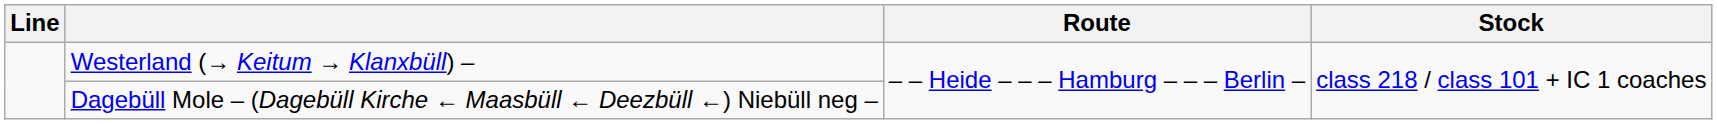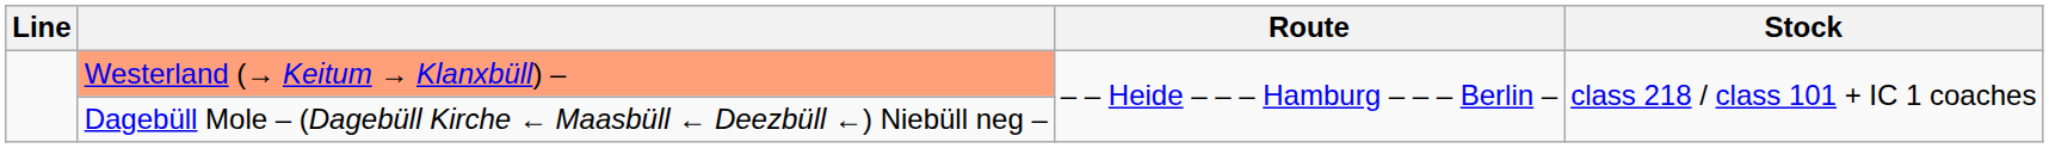Westerland (→ Keitum → Klanxbüll) – | column 2: no background -> lightsalmon background
